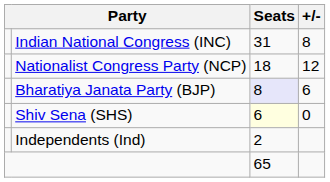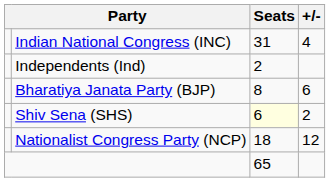Indian National Congress (INC) | +/-: 8 -> 4
rows swapped: Nationalist Congress Party (NCP) <-> Independents (Ind)
Bharatiya Janata Party (BJP) | Seats: lavender background -> no background
Shiv Sena (SHS) | +/-: 0 -> 2
